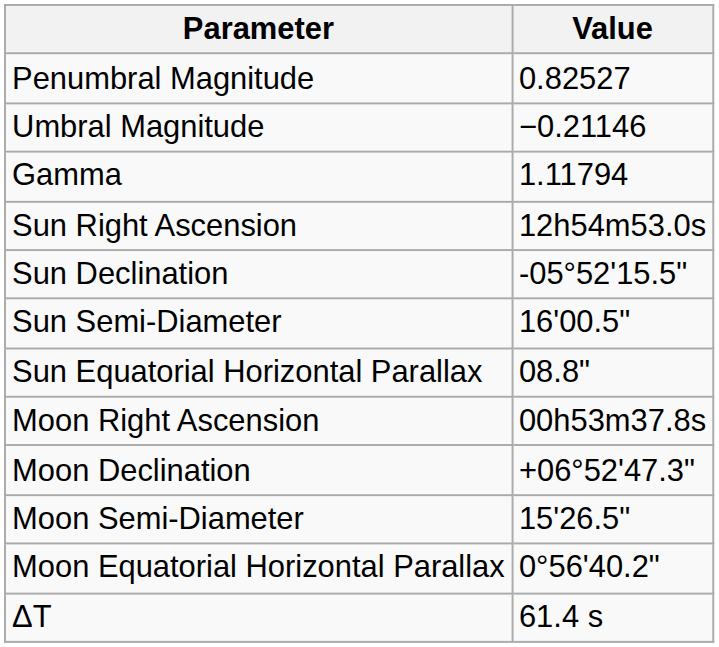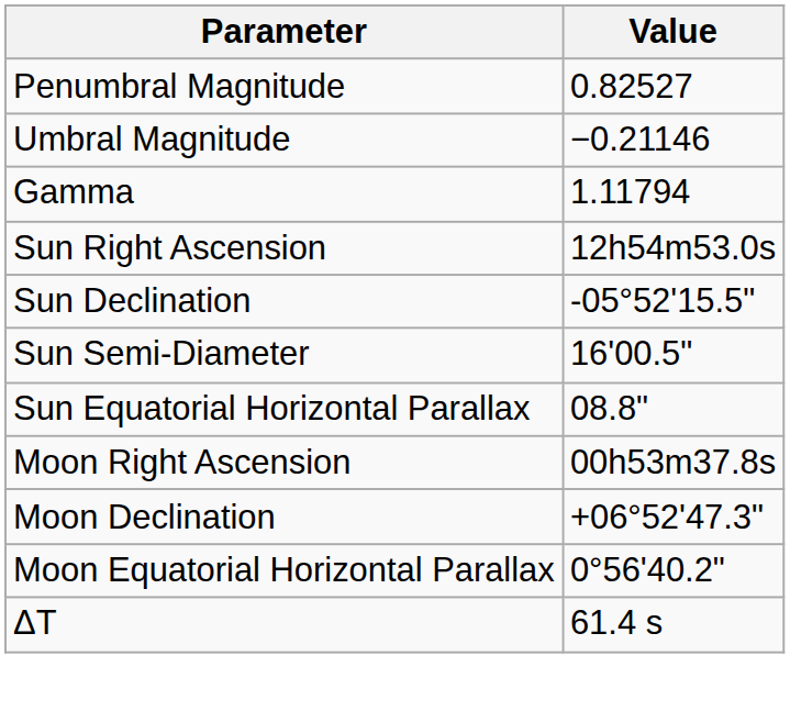- row: Moon Semi-Diameter | 15'26.5"
